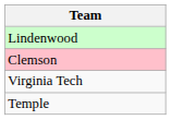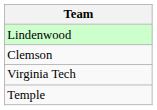row 3 | column 1: pink background -> no background
